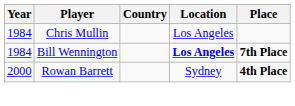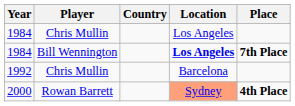+ row: 1992 | Chris Mullin | Barcelona
2000 | Location: no background -> lightsalmon background
